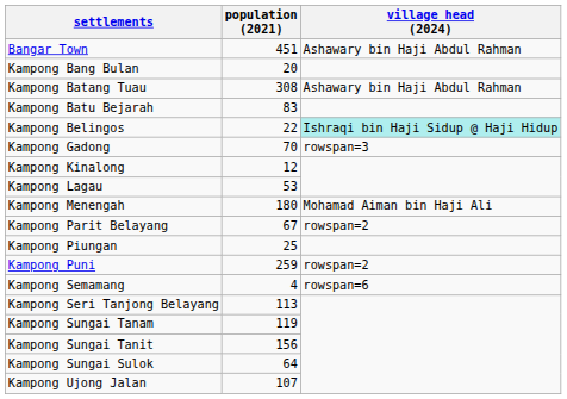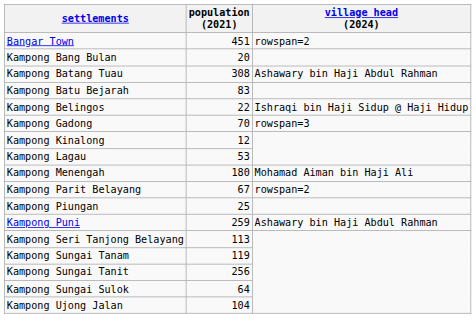Bangar Town | village head (2024): Ashawary bin Haji Abdul Rahman -> rowspan=2
Kampong Belingos | village head (2024): paleturquoise background -> no background
Kampong Puni | village head (2024): rowspan=2 -> Ashawary bin Haji Abdul Rahman
- row: Kampong Semamang | 4 | rowspan=6
Kampong Sungai Tanit | population (2021): 156 -> 256
Kampong Ujong Jalan | population (2021): 107 -> 104
